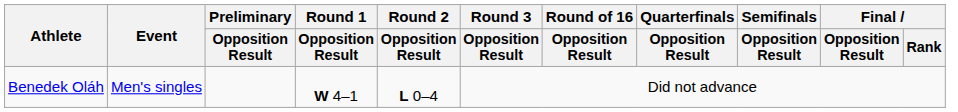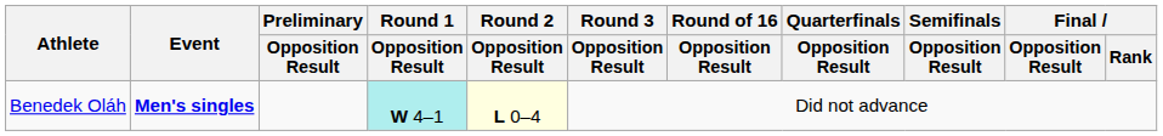Benedek Oláh | Event: normal -> bold
Benedek Oláh | Round 1 / Opposition Result: no background -> paleturquoise background
Benedek Oláh | Round 2 / Opposition Result: no background -> lightyellow background
